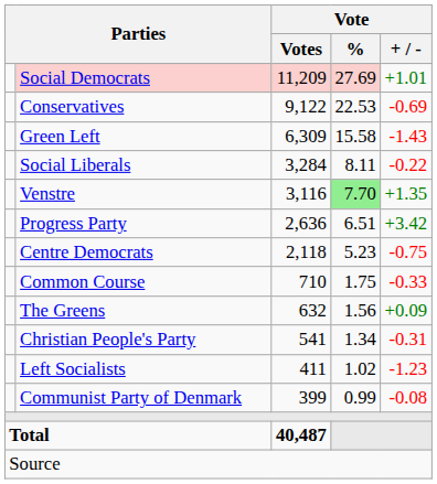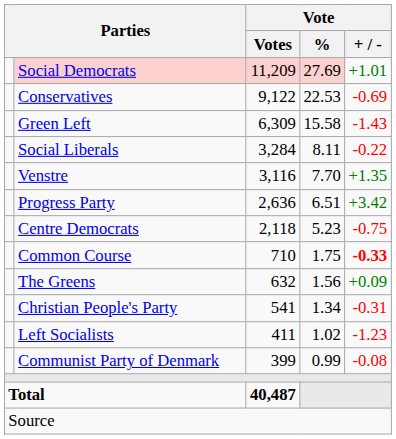Venstre | Vote / %: lightgreen background -> no background
Common Course | Vote / + / -: normal -> bold
